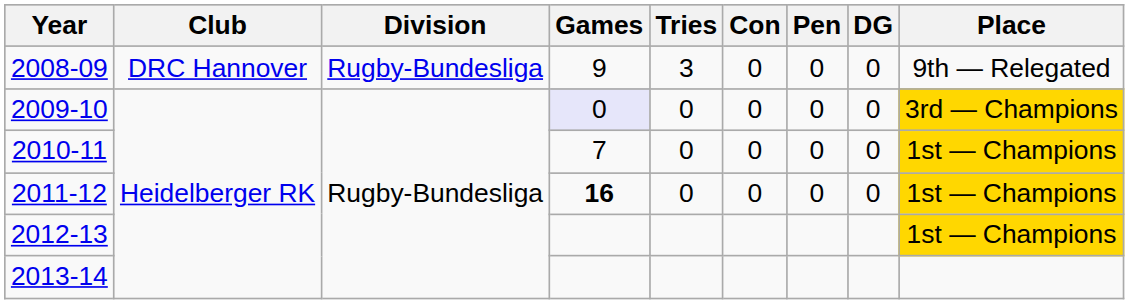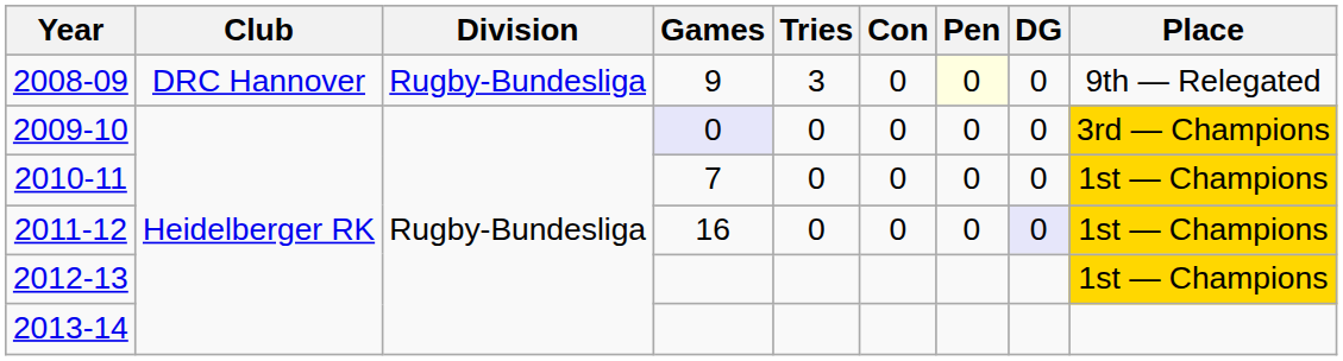2008-09 | Pen: no background -> lightyellow background
2011-12 | Games: bold -> normal
2011-12 | DG: no background -> lavender background
